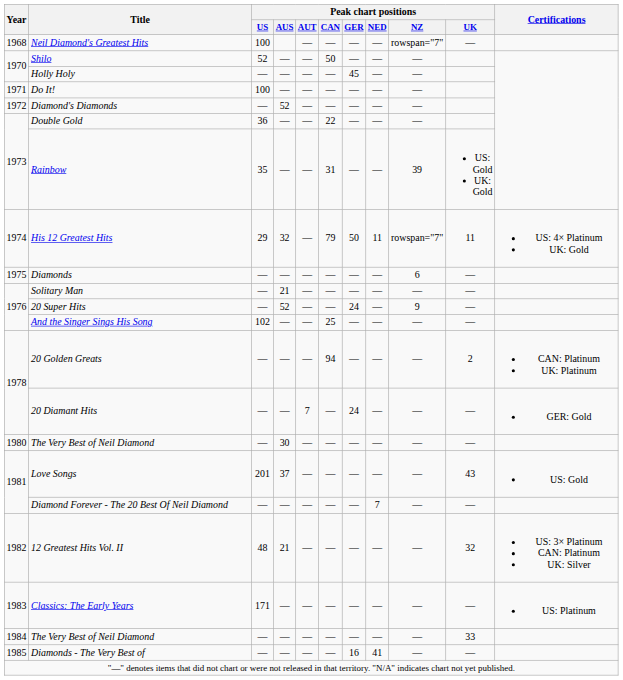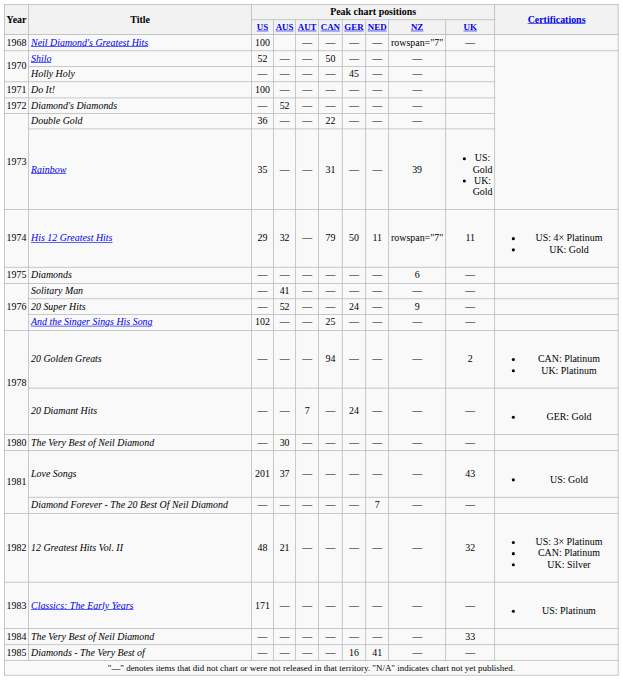Solitary Man | Peak chart positions / AUS: 21 -> 41
